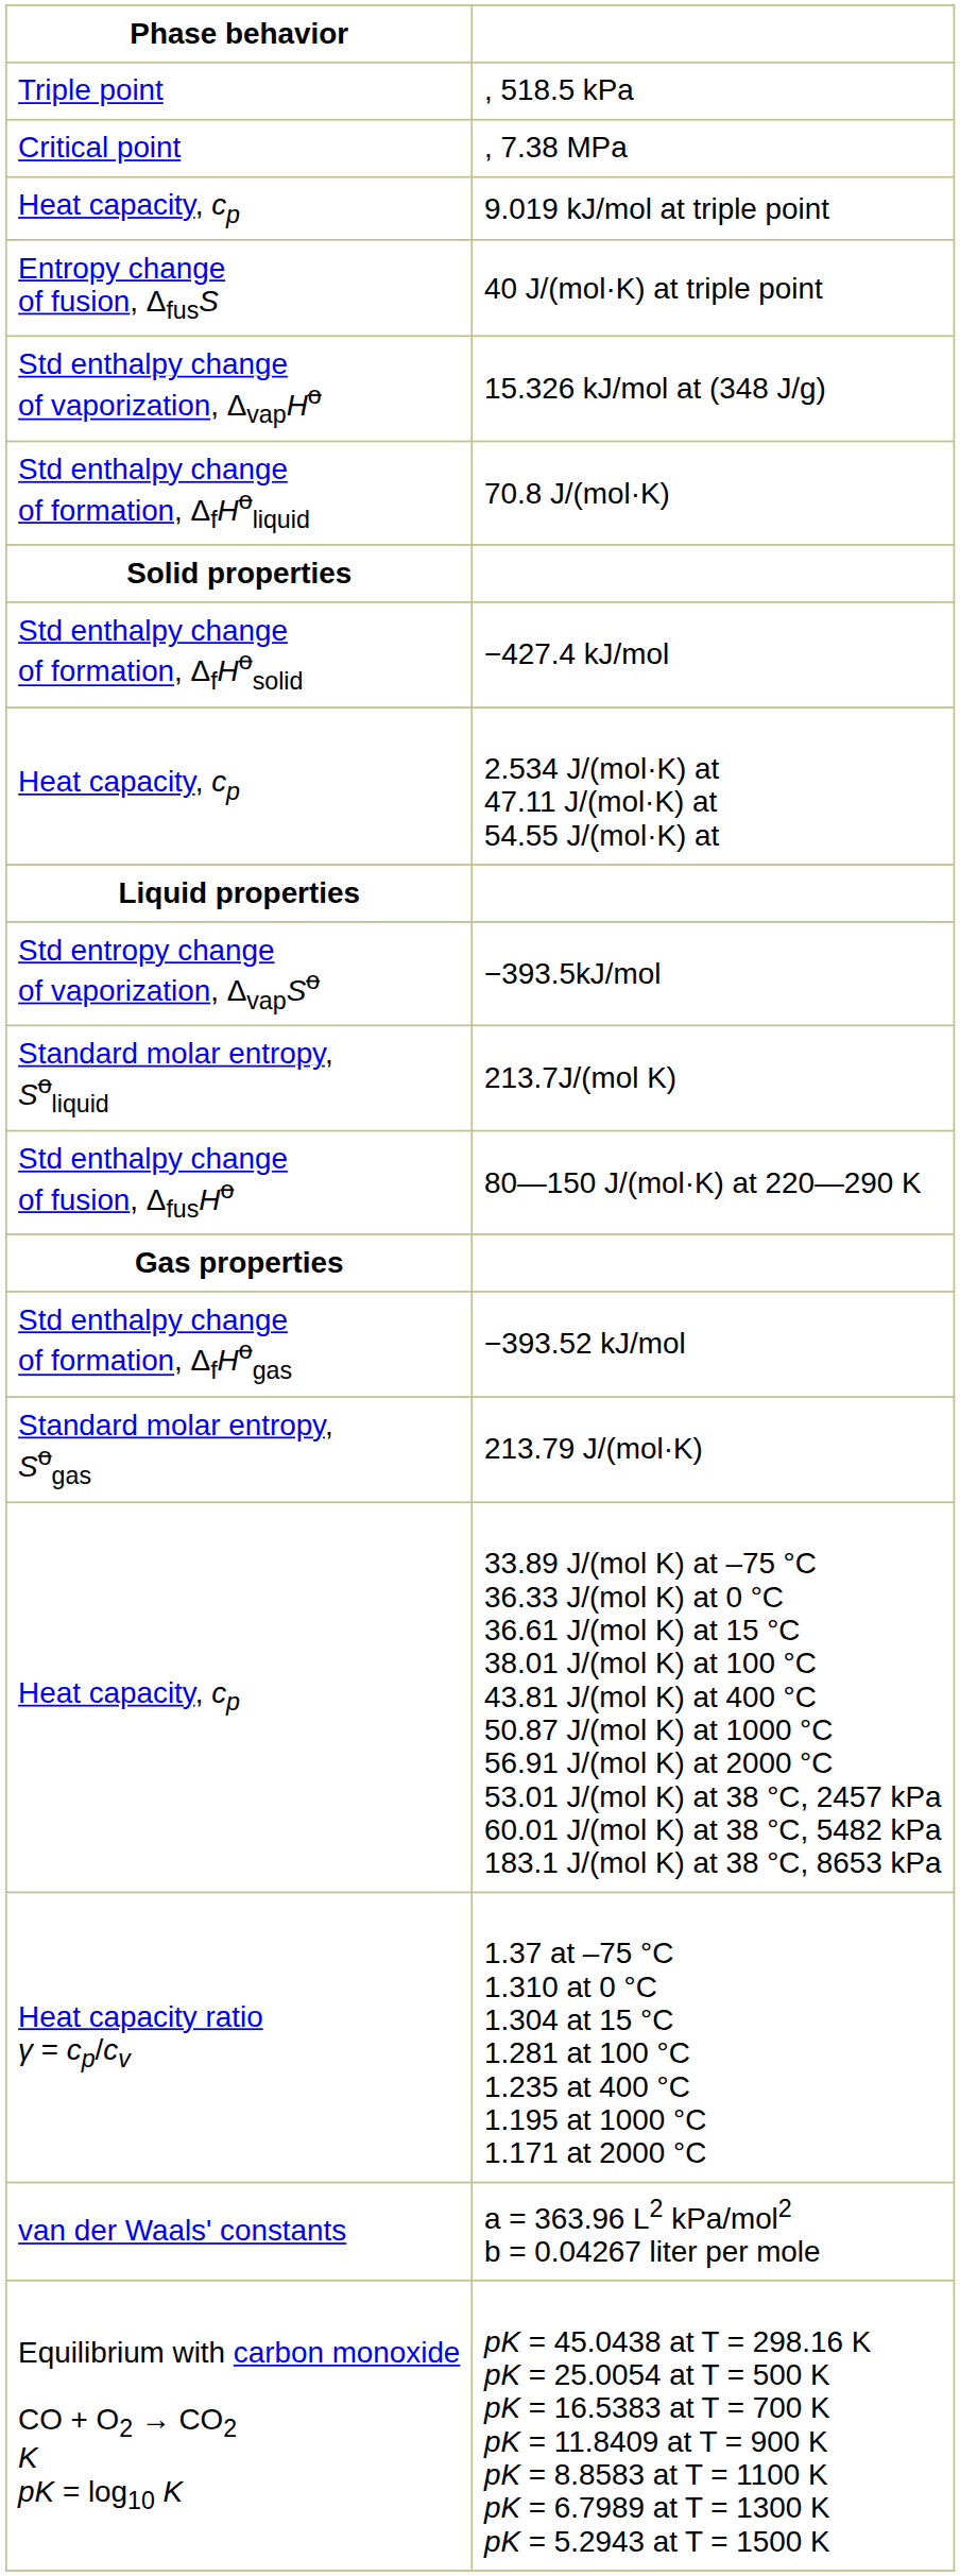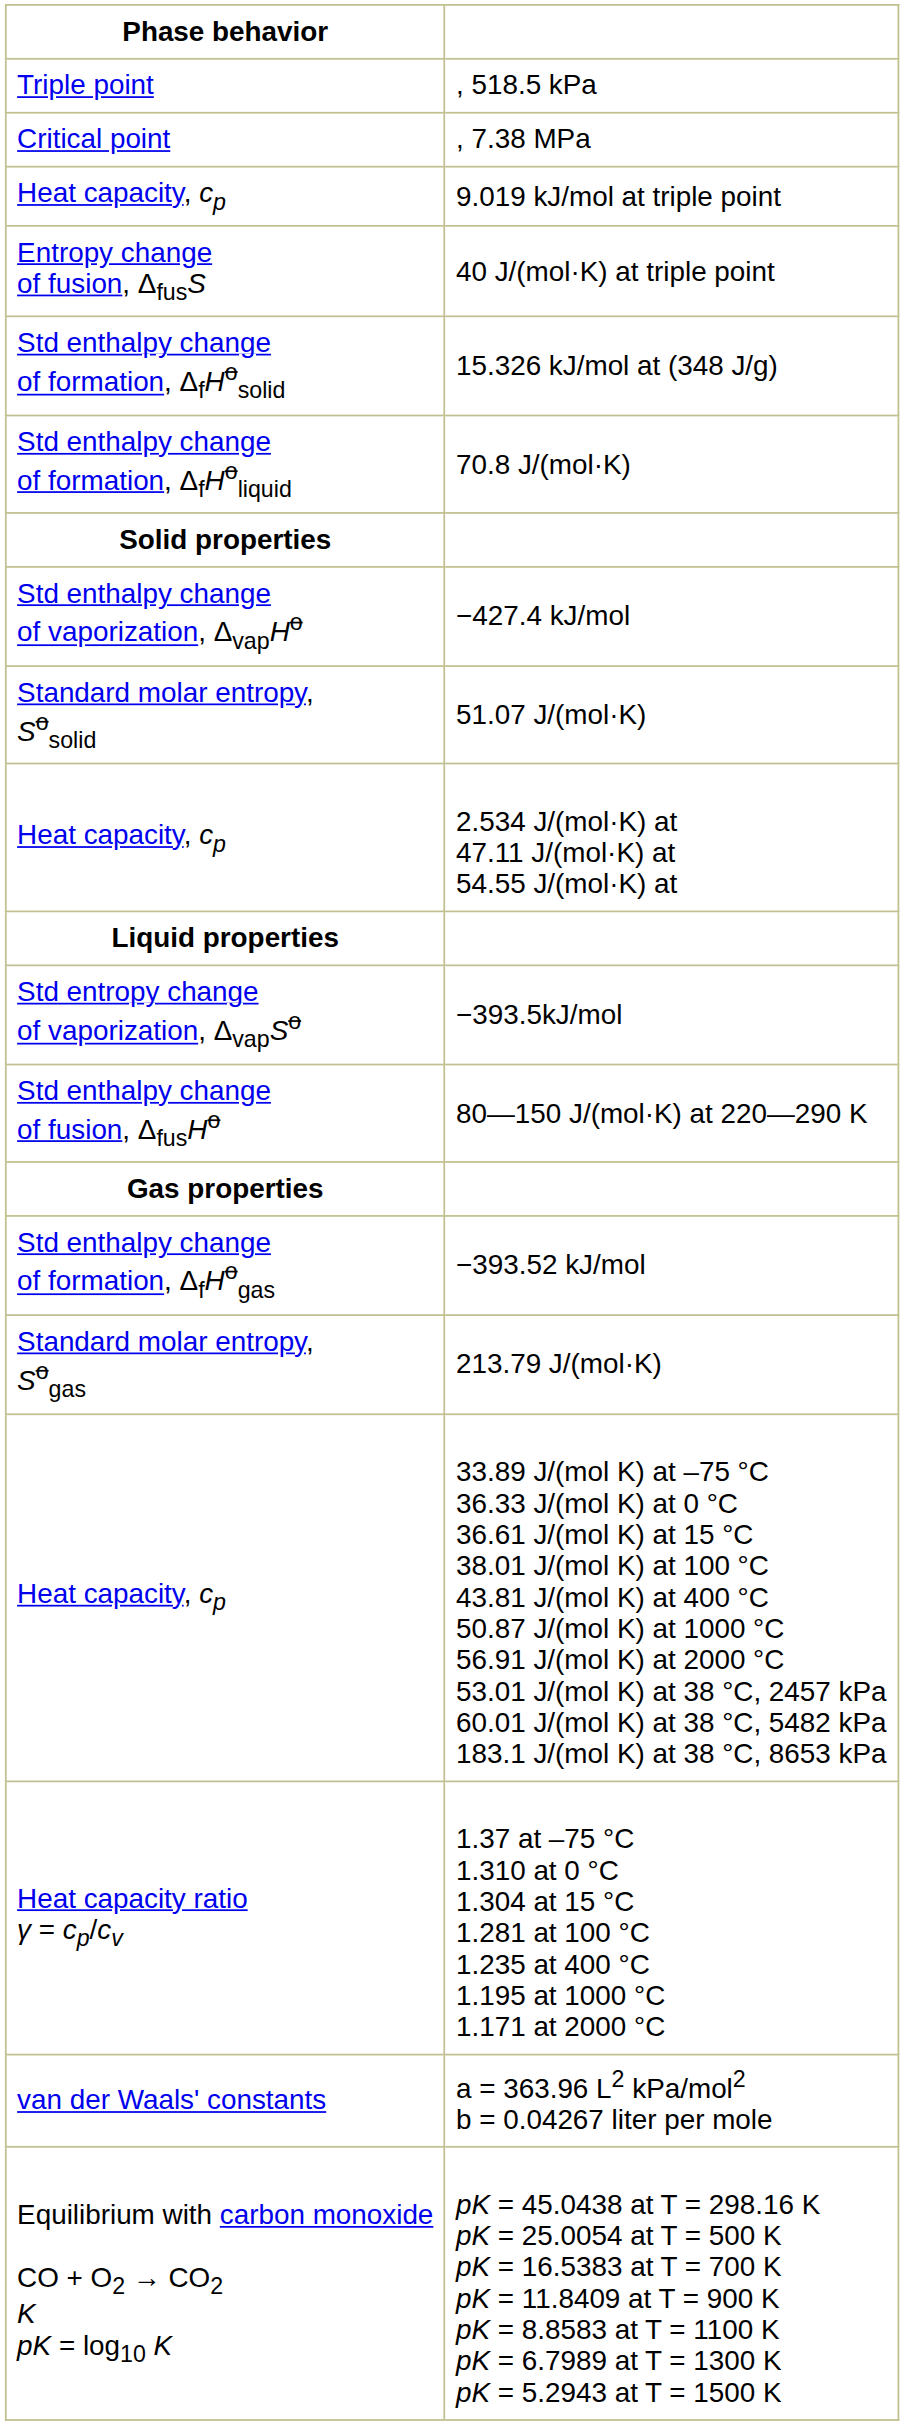15.326 kJ/mol at (348 J/g) | Phase behavior: Std enthalpy change of vaporization, ΔvapHo -> Std enthalpy change of formation, ΔfHosolid
−427.4 kJ/mol | Phase behavior: Std enthalpy change of formation, ΔfHosolid -> Std enthalpy change of vaporization, ΔvapHo
+ row: Standard molar entropy, Sosolid | 51.07 J/(mol·K)
- row: Standard molar entropy, Soliquid | 213.7J/(mol K)
